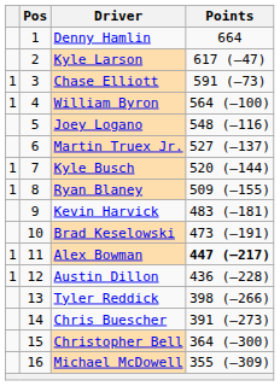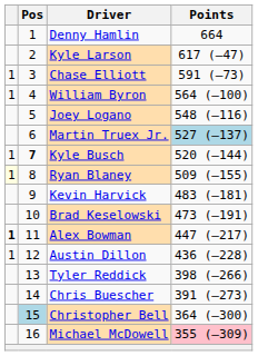Martin Truex Jr. | Points: no background -> lightblue background
Kyle Busch | Pos: normal -> bold
Ryan Blaney | column 1: no background -> lightyellow background
Alex Bowman | column 1: normal -> bold
Alex Bowman | Points: bold -> normal
Christopher Bell | Pos: no background -> lightblue background
Michael McDowell | Points: no background -> pink background
